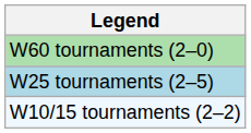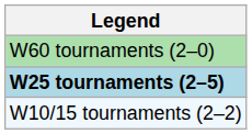row 3 | column 1: normal -> bold
